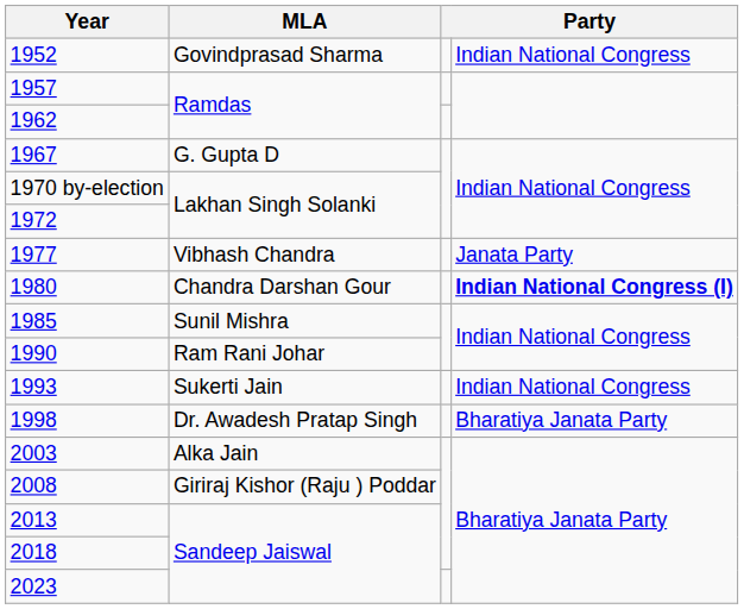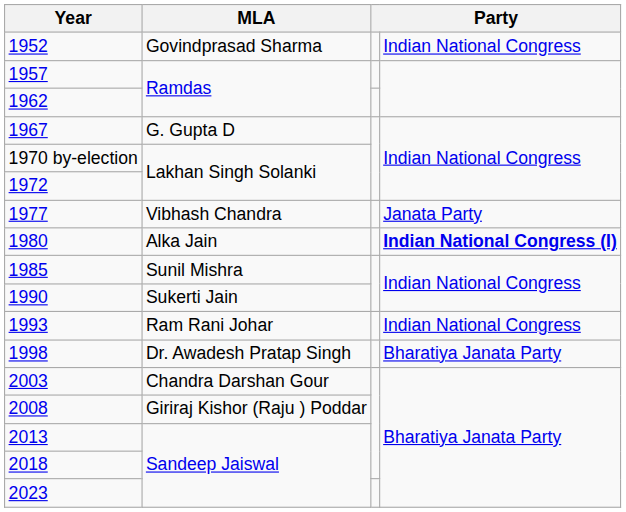1980 | MLA: Chandra Darshan Gour -> Alka Jain
1990 | MLA: Ram Rani Johar -> Sukerti Jain
1993 | MLA: Sukerti Jain -> Ram Rani Johar
2003 | MLA: Alka Jain -> Chandra Darshan Gour
